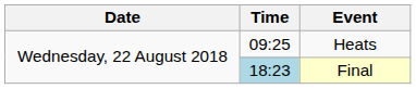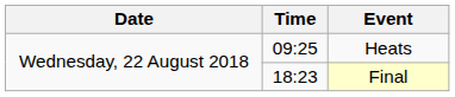Final | Time: lightblue background -> no background
